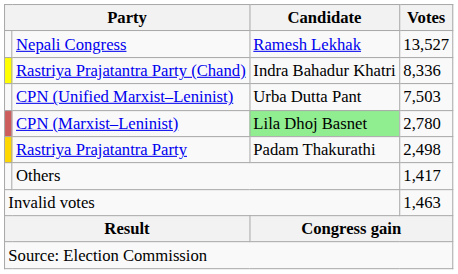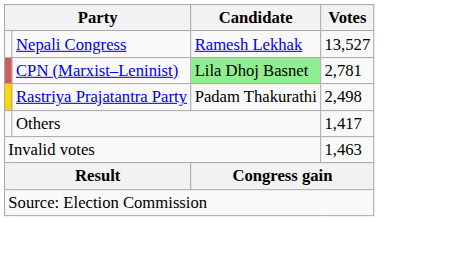- row: Rastriya Prajatantra Party (Chand) | Indra Bahadur Khatri | 8,336
- row: CPN (Unified Marxist–Leninist) | Urba Dutta Pant | 7,503
CPN (Marxist–Leninist) | Votes: 2,780 -> 2,781
